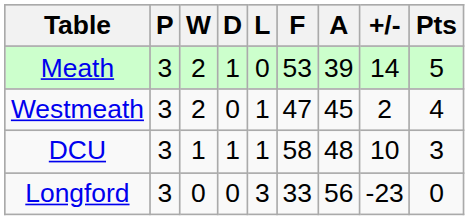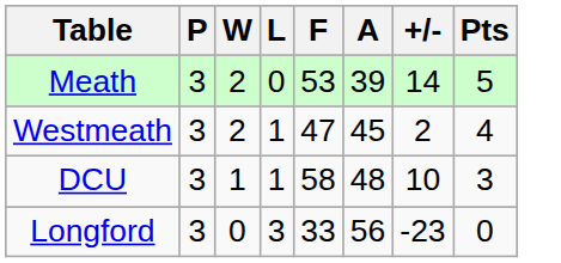- column: D | 1 | 0 | 1 | 0
